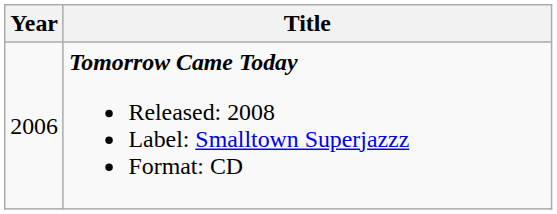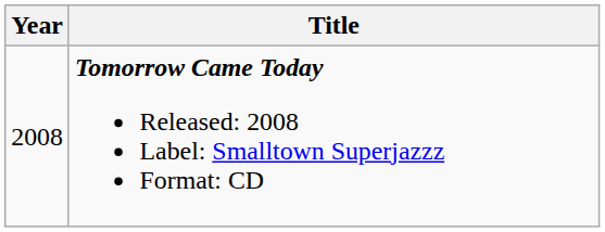row 2 | Year: 2006 -> 2008
